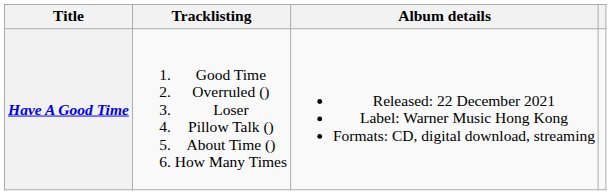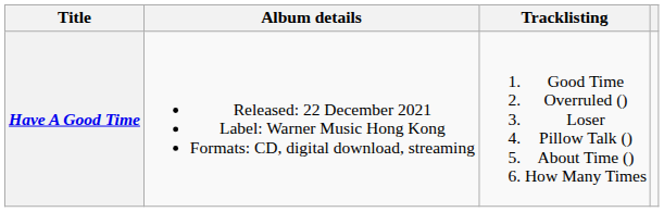columns swapped: Album details <-> Tracklisting
